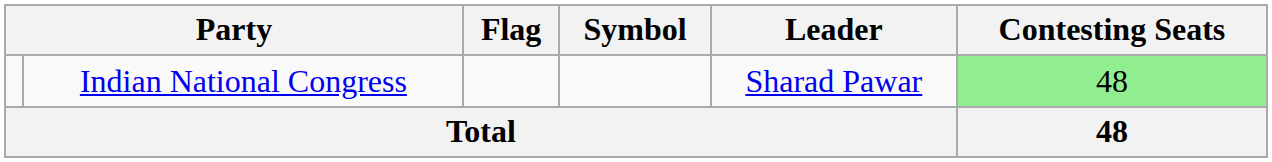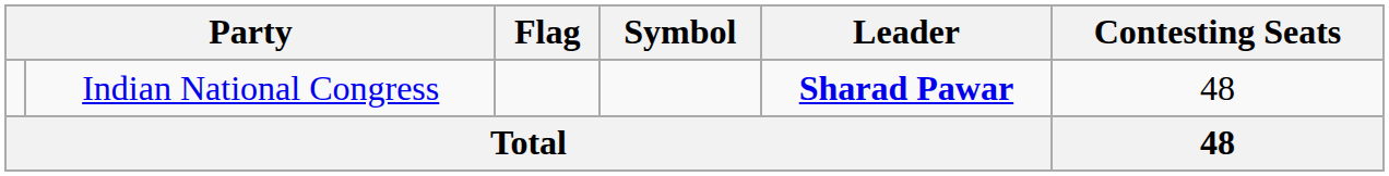Indian National Congress | Leader: normal -> bold
Indian National Congress | Contesting Seats: lightgreen background -> no background
